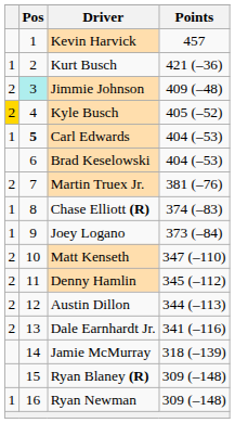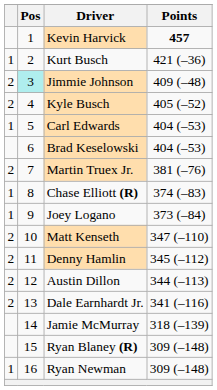Kevin Harvick | Points: normal -> bold
Kyle Busch | column 1: gold background -> no background
Carl Edwards | Pos: bold -> normal
